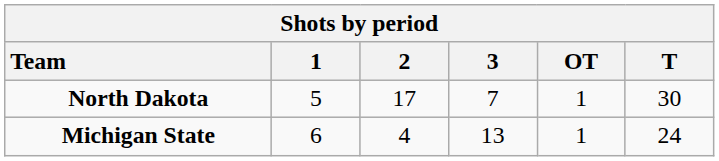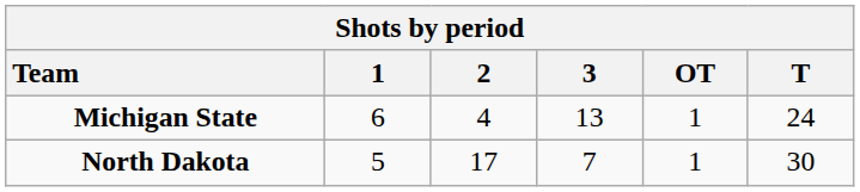rows swapped: North Dakota <-> Michigan State
